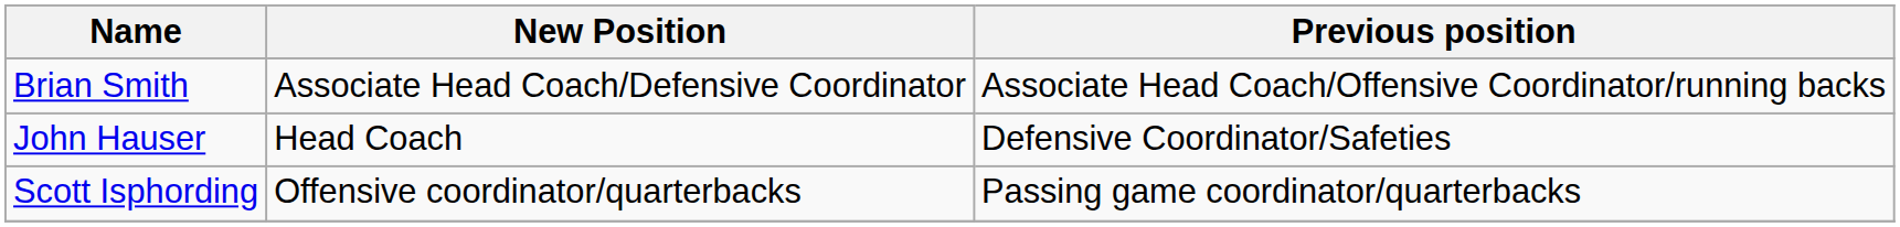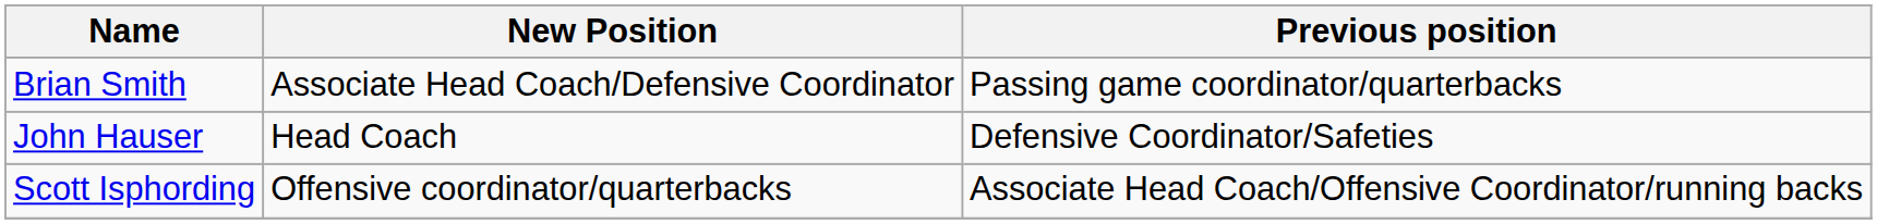Brian Smith | Previous position: Associate Head Coach/Offensive Coordinator/running backs -> Passing game coordinator/quarterbacks
Scott Isphording | Previous position: Passing game coordinator/quarterbacks -> Associate Head Coach/Offensive Coordinator/running backs
